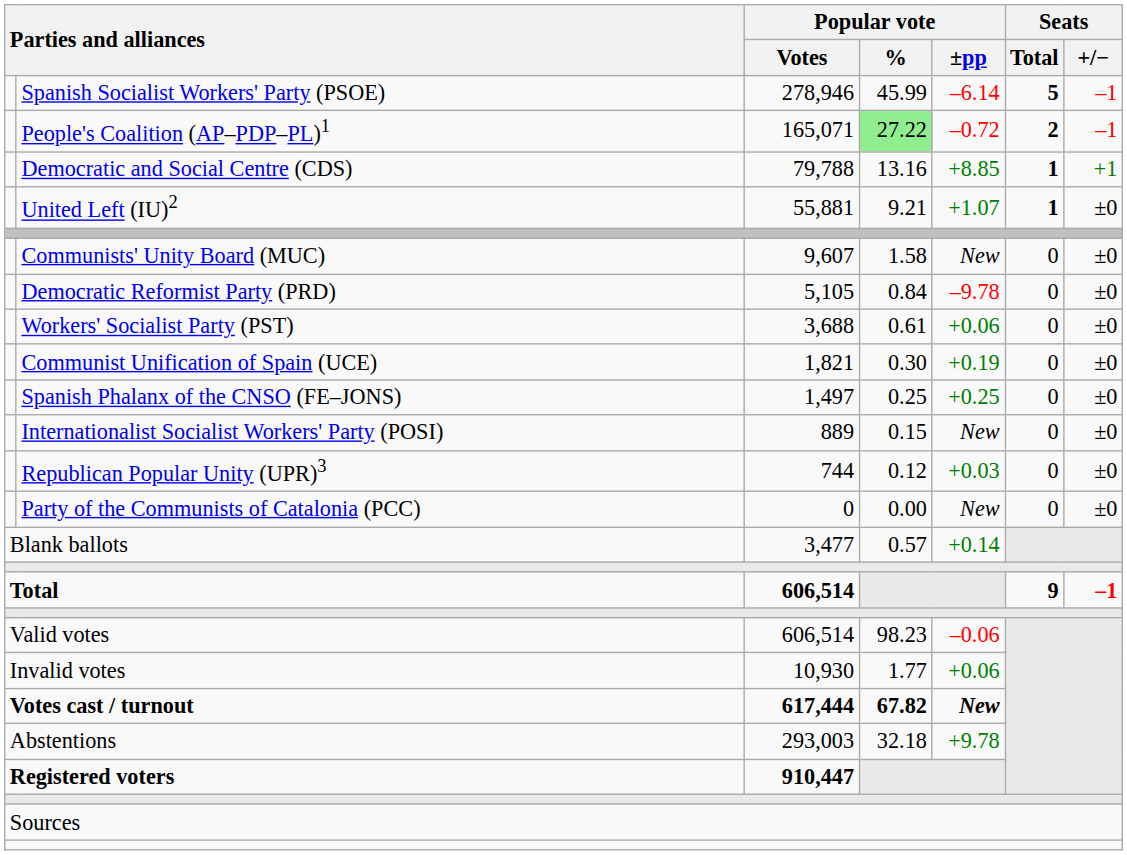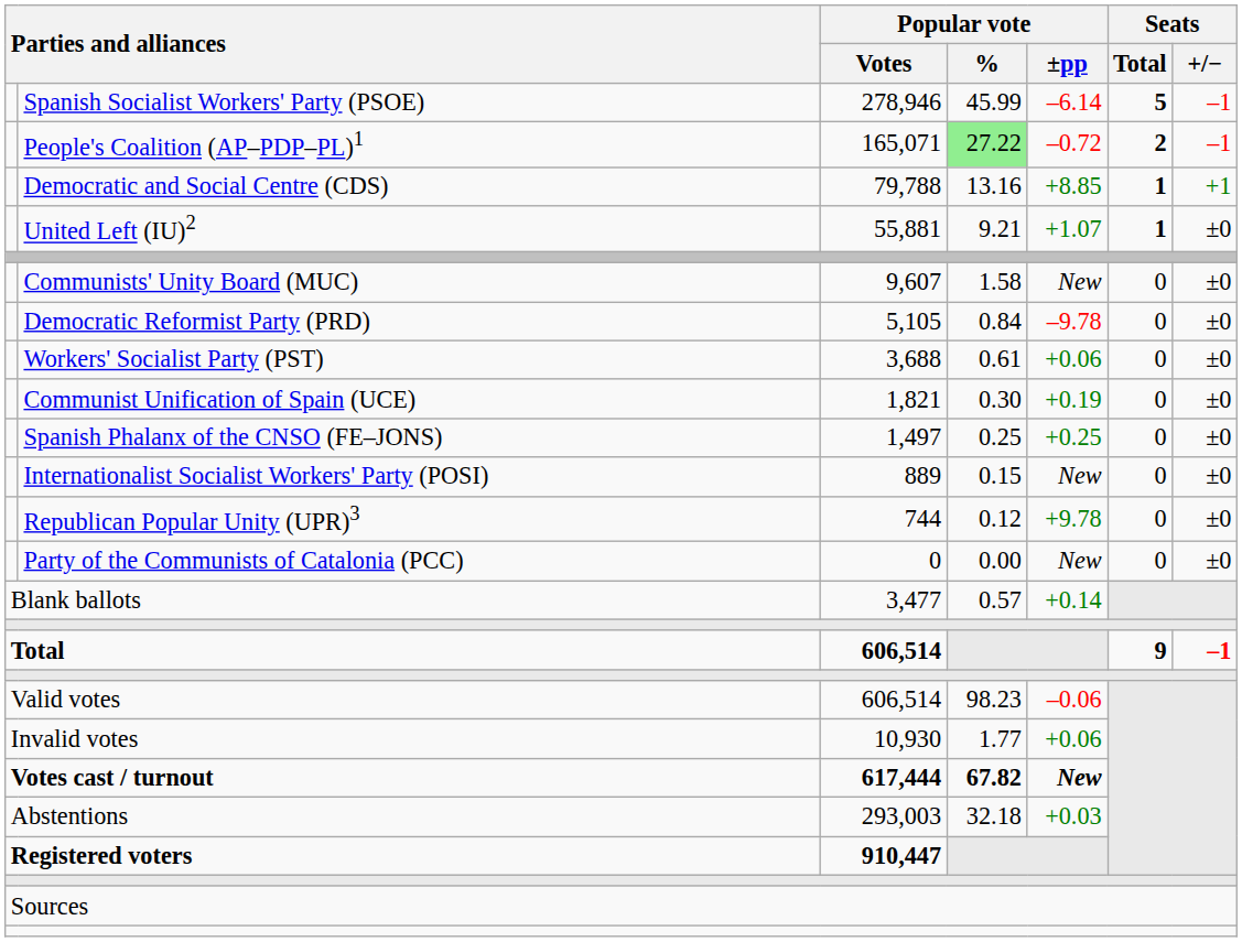Republican Popular Unity (UPR)3 | Popular vote / ±pp: +0.03 -> +9.78
Abstentions | Popular vote / ±pp: +9.78 -> +0.03
